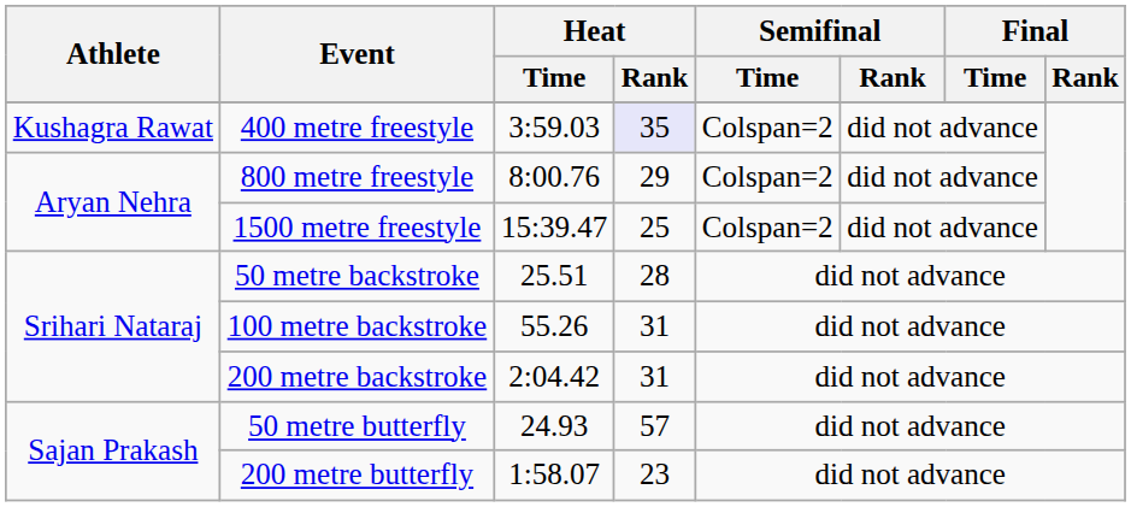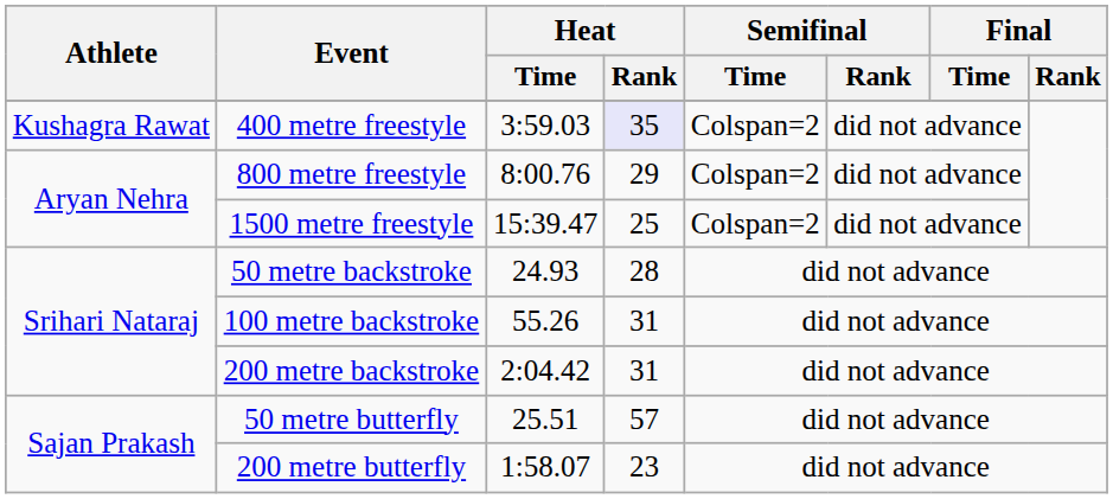50 metre backstroke | Heat / Time: 25.51 -> 24.93
50 metre butterfly | Heat / Time: 24.93 -> 25.51
